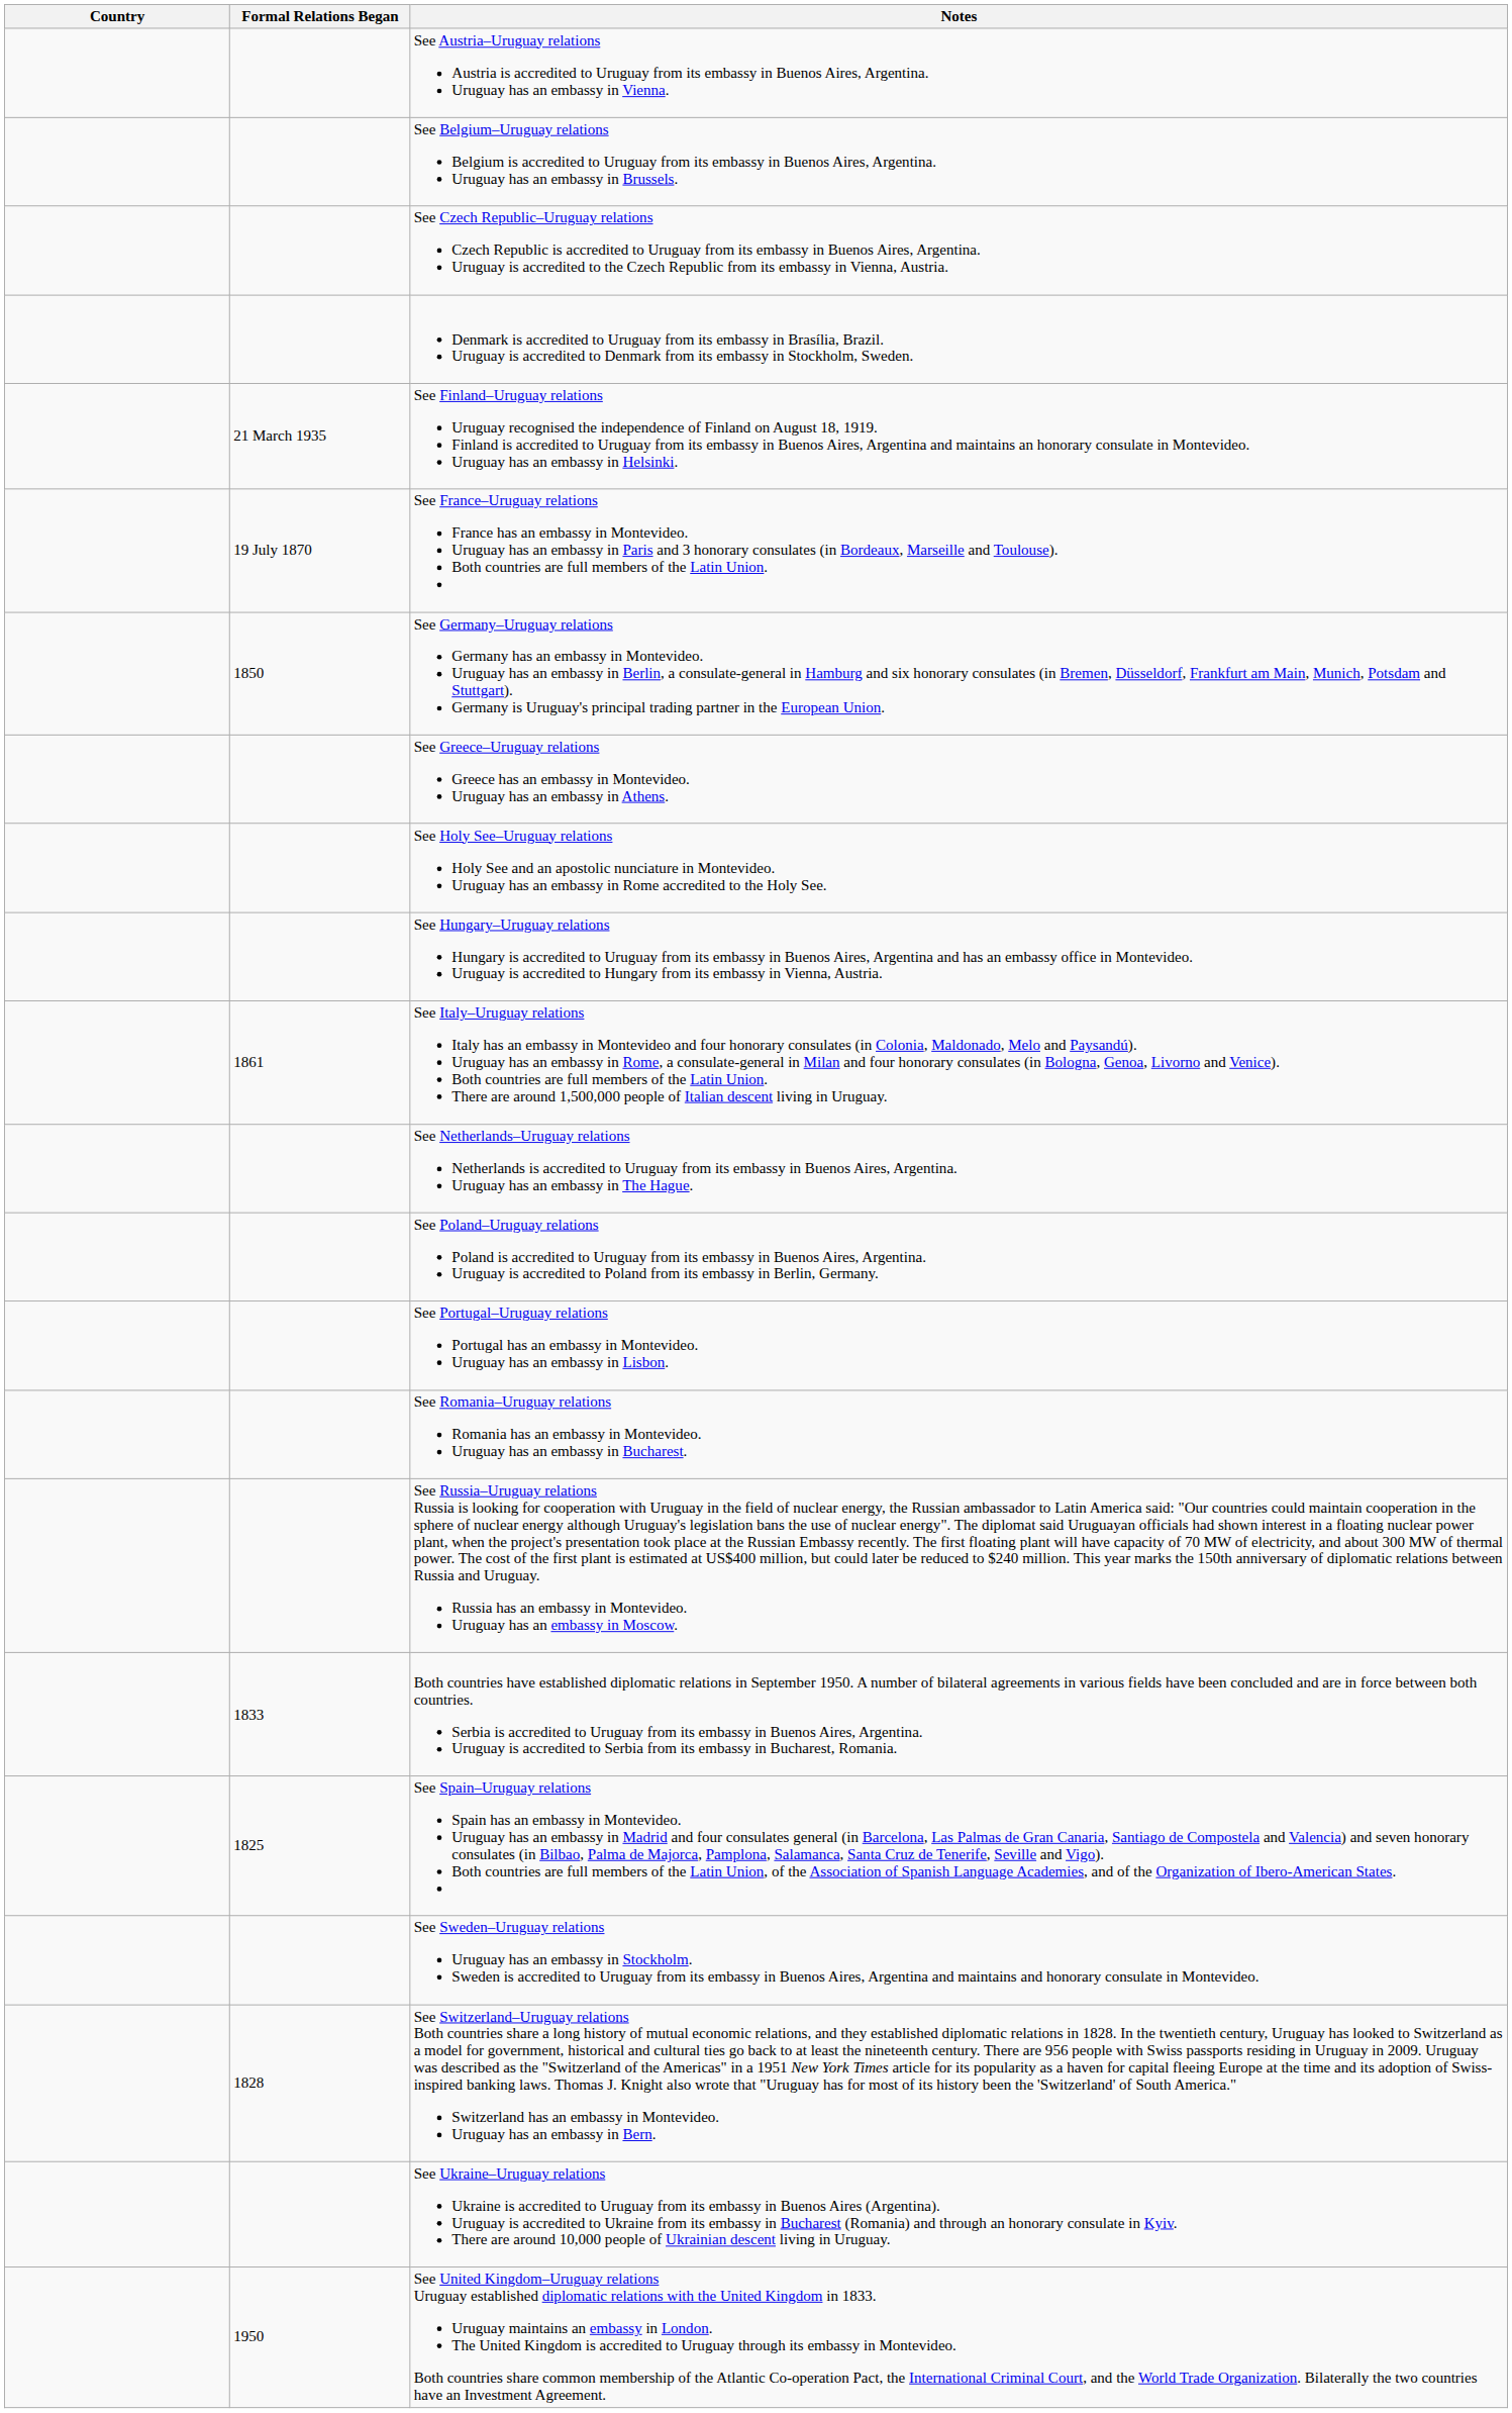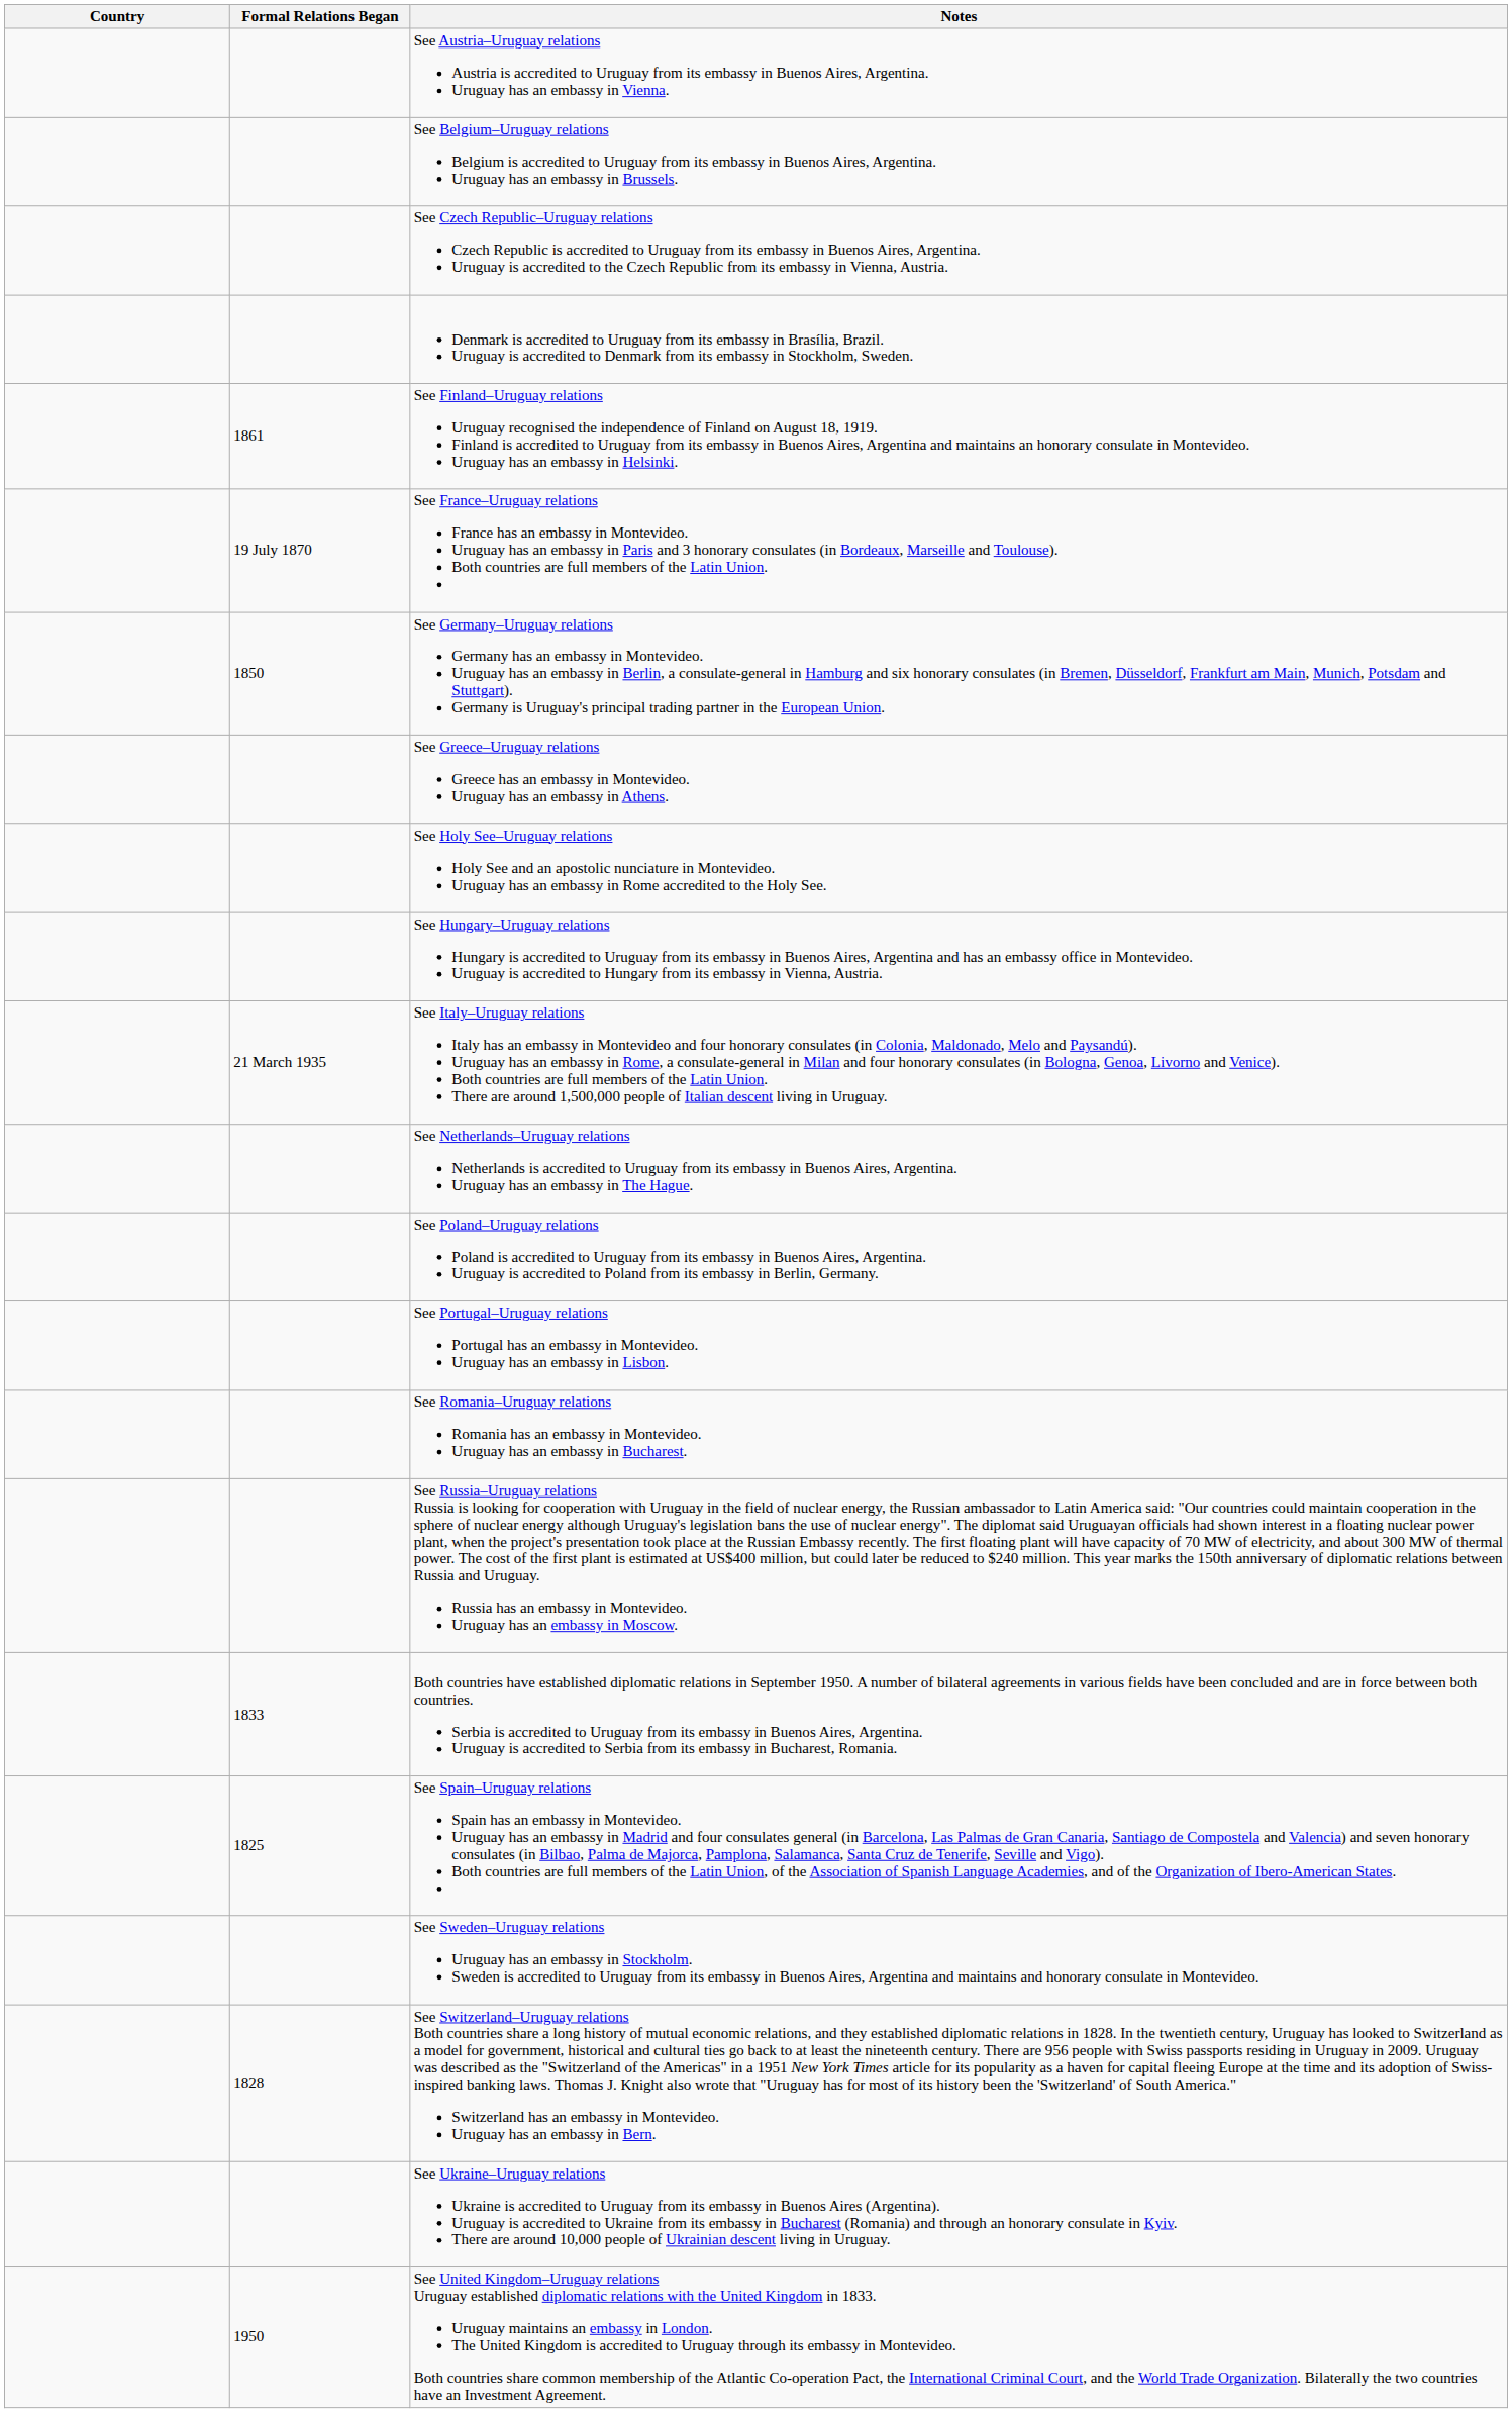row 6 | Formal Relations Began: 21 March 1935 -> 1861
row 12 | Formal Relations Began: 1861 -> 21 March 1935
